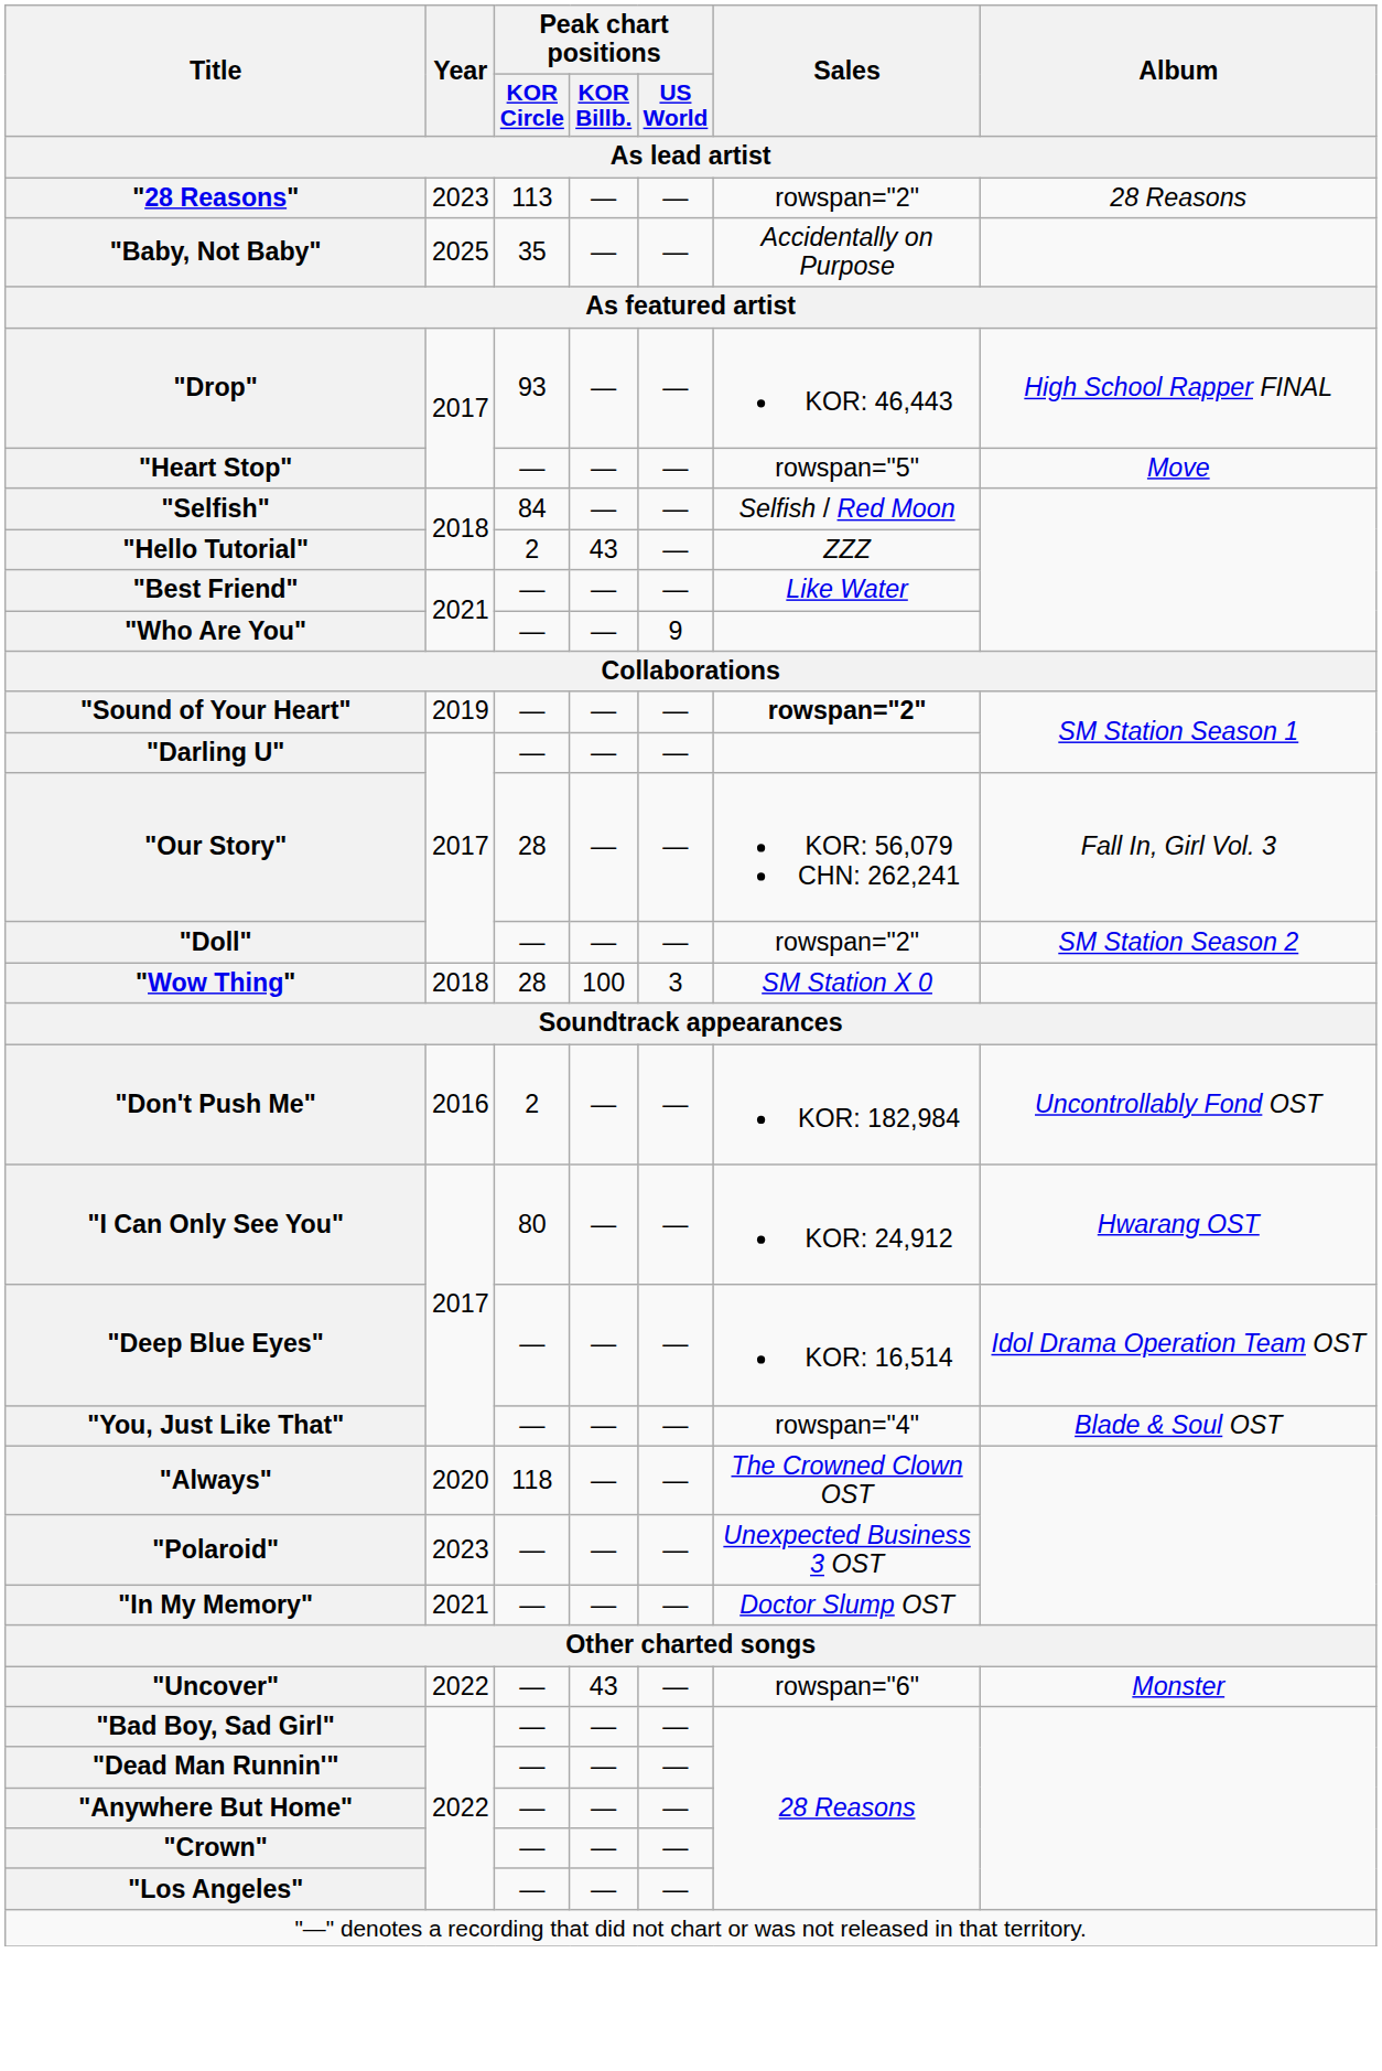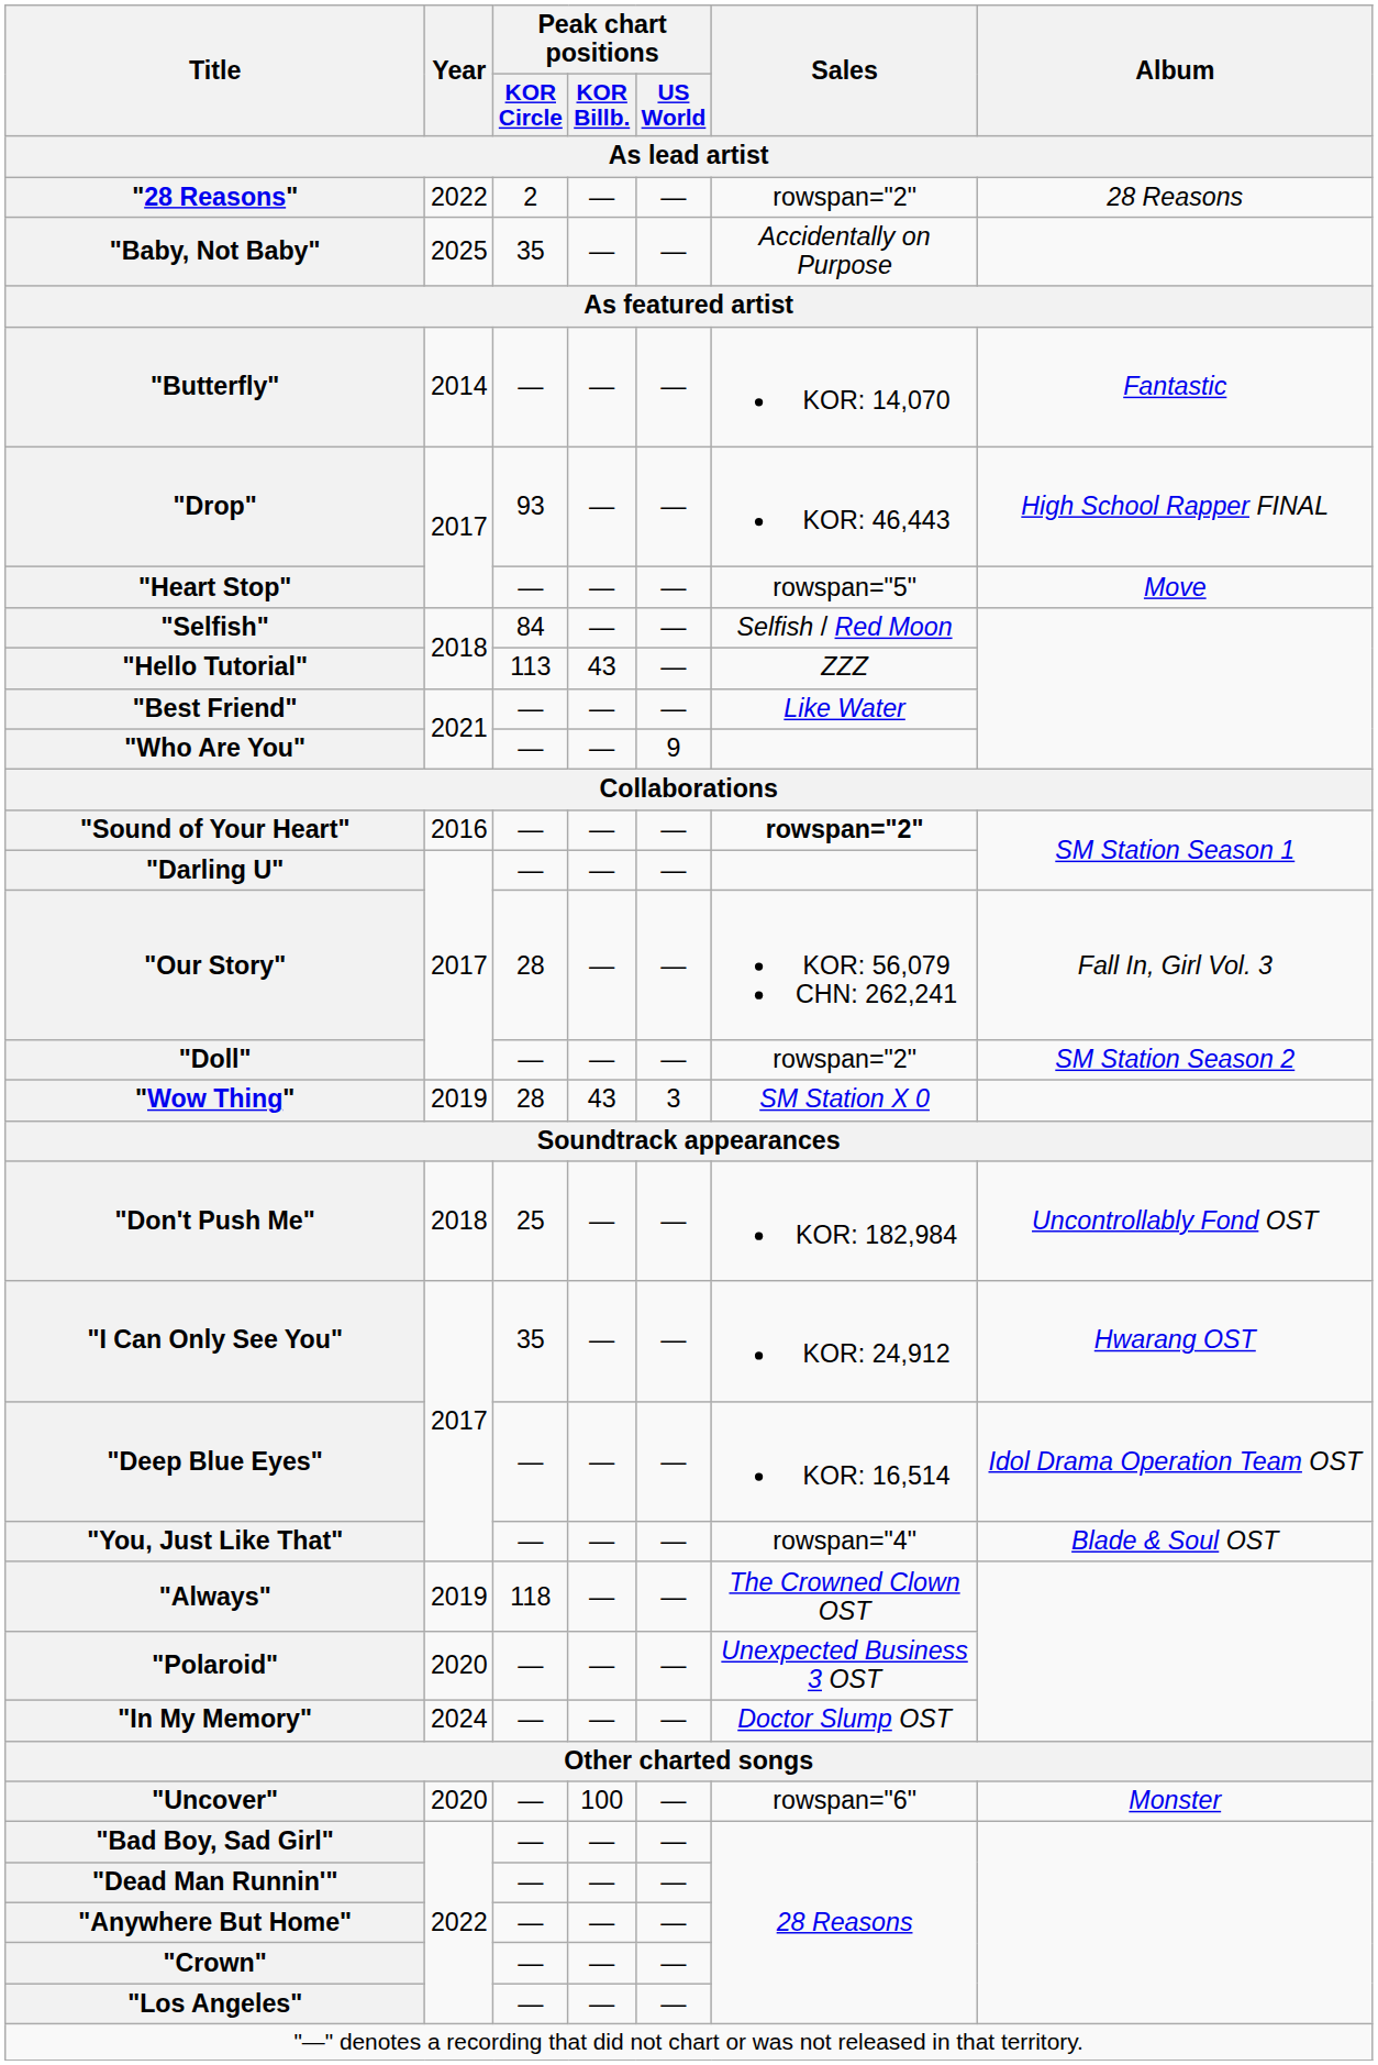"28 Reasons" | Year: 2023 -> 2022
"28 Reasons" | Peak chart positions / KOR Circle: 113 -> 2
+ row: "Butterfly" | 2014 | — | — | — | KOR: 14,070 | Fantastic
"Hello Tutorial" | Peak chart positions / KOR Circle: 2 -> 113
"Sound of Your Heart" | Year: 2019 -> 2016
"Wow Thing" | Year: 2018 -> 2019
"Wow Thing" | Peak chart positions / KOR Billb.: 100 -> 43
"Don't Push Me" | Year: 2016 -> 2018
"Don't Push Me" | Peak chart positions / KOR Circle: 2 -> 25
"I Can Only See You" | Peak chart positions / KOR Circle: 80 -> 35
"Always" | Year: 2020 -> 2019
"Polaroid" | Year: 2023 -> 2020
"In My Memory" | Year: 2021 -> 2024
"Uncover" | Year: 2022 -> 2020
"Uncover" | Peak chart positions / KOR Billb.: 43 -> 100
